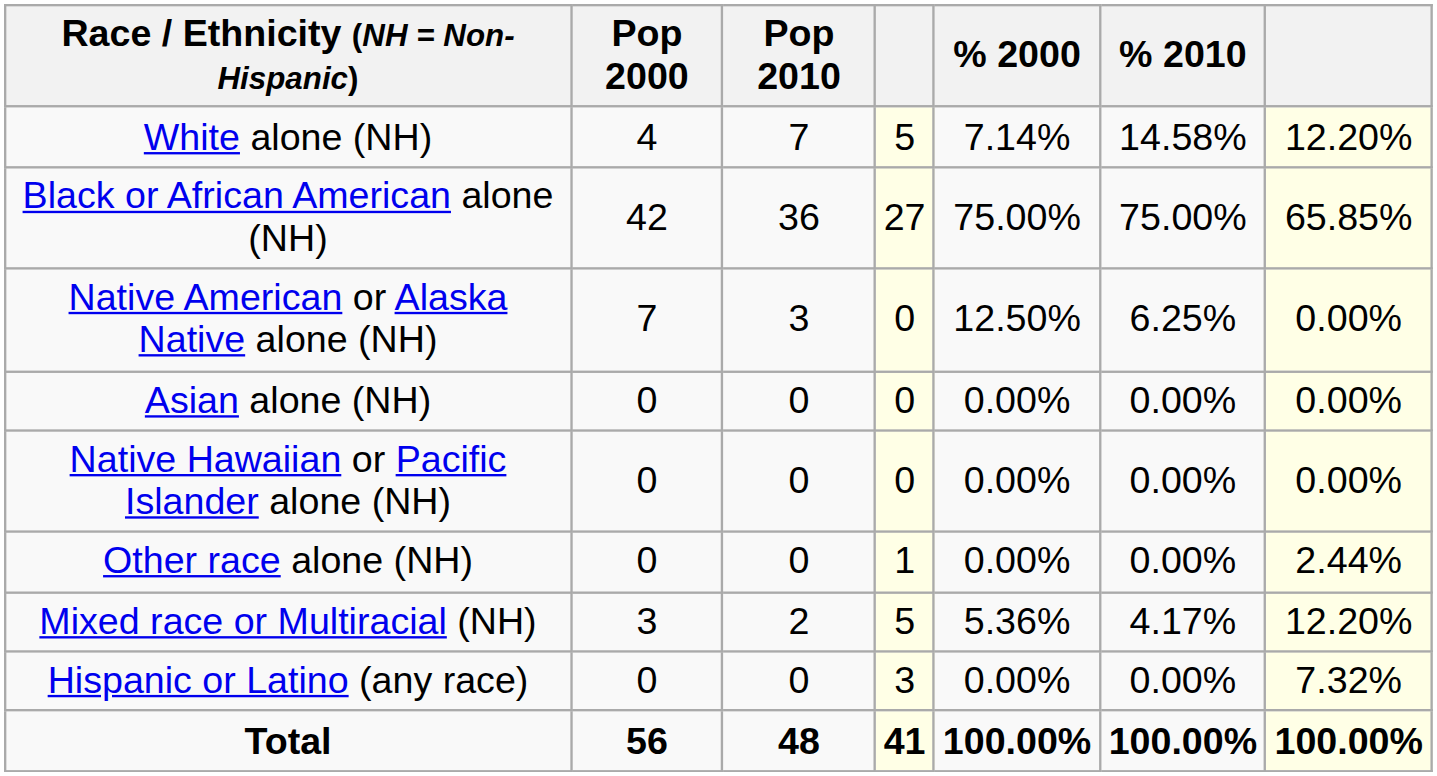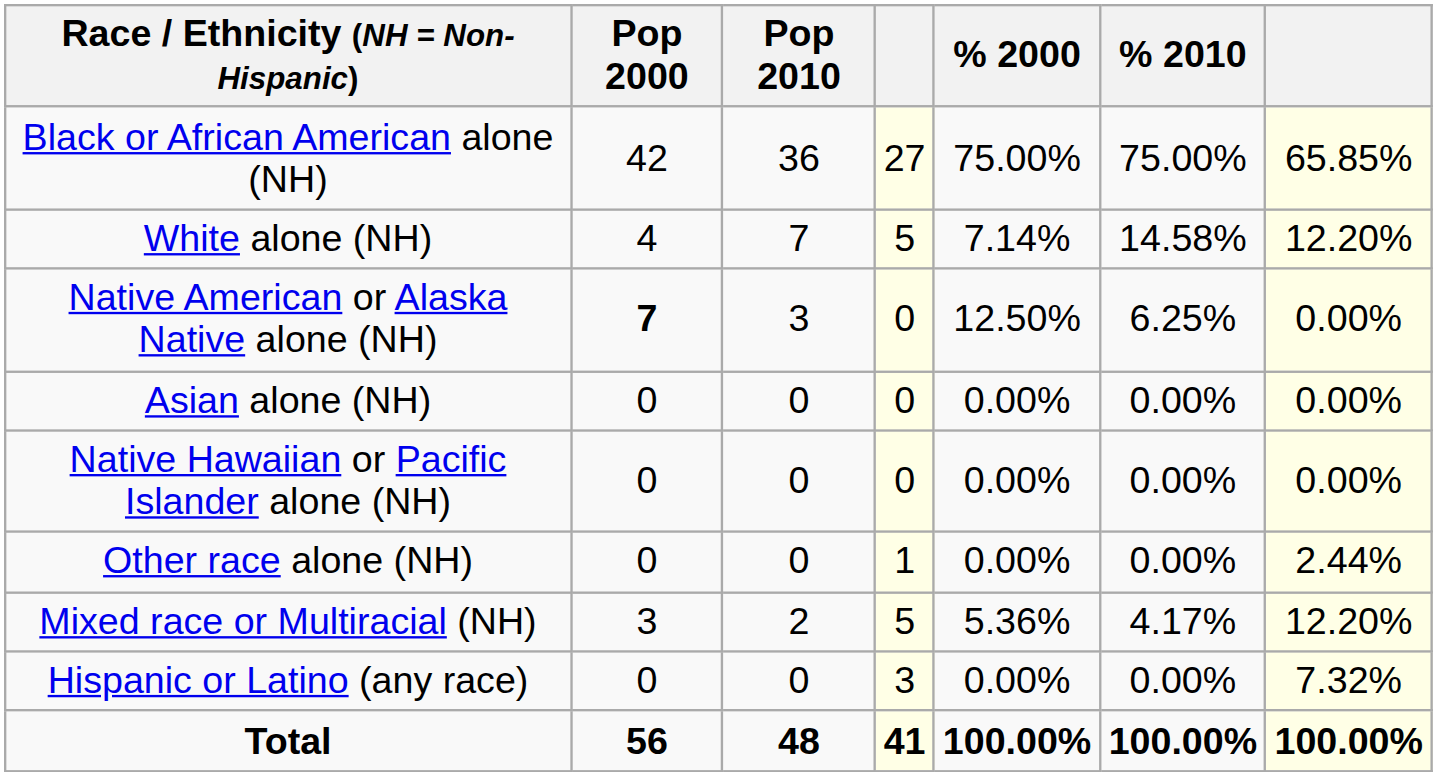rows swapped: White alone (NH) <-> Black or African American alone (NH)
Native American or Alaska Native alone (NH) | Pop 2000: normal -> bold
